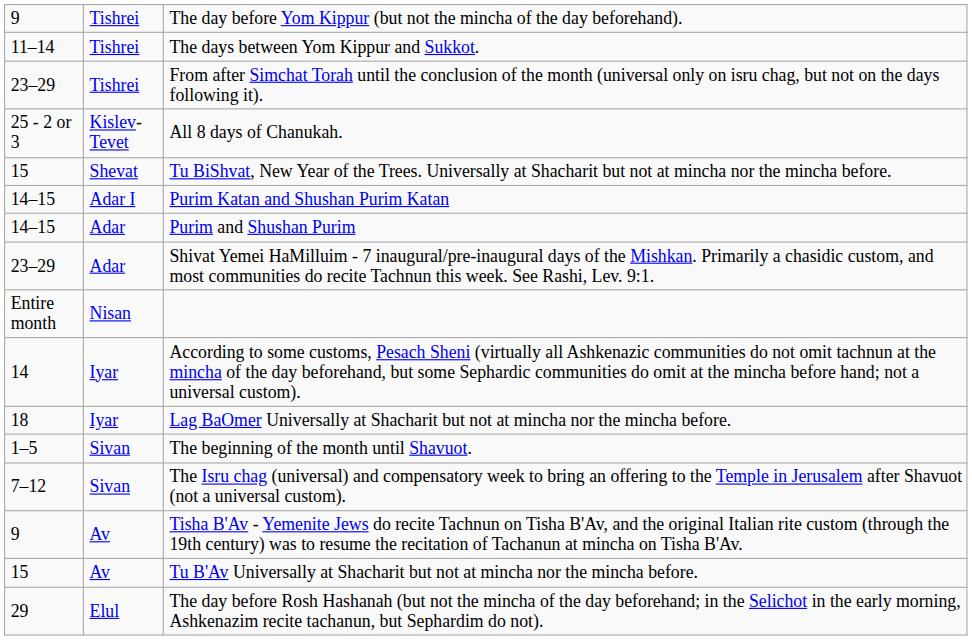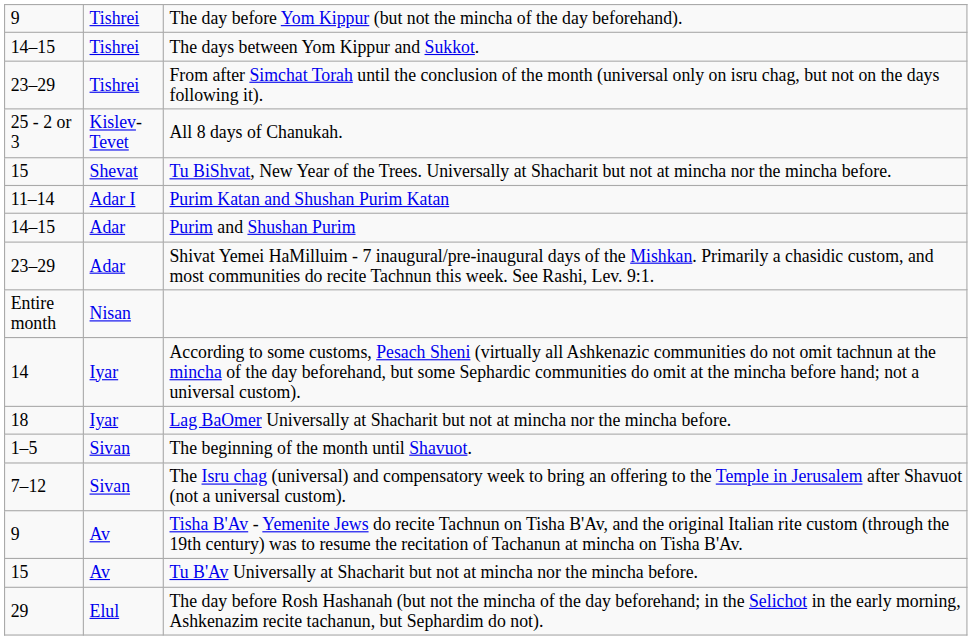The days between Yom Kippur and Sukkot. | column 1: 11–14 -> 14–15
Purim Katan and Shushan Purim Katan | column 1: 14–15 -> 11–14
